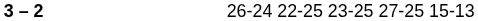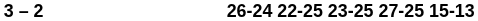row 1 | column 2: normal -> bold
